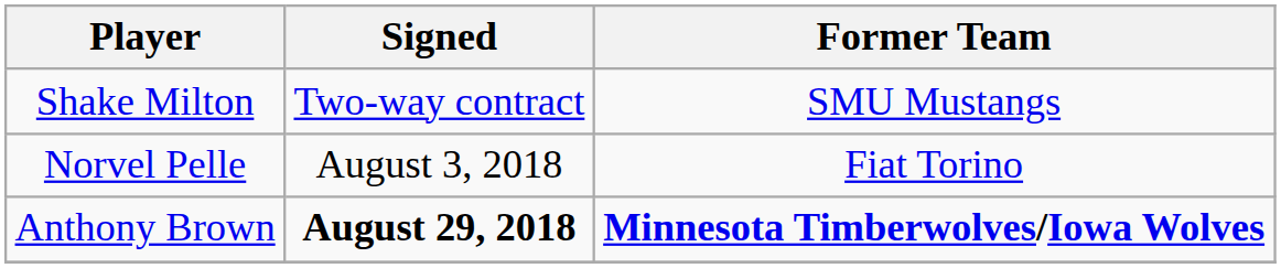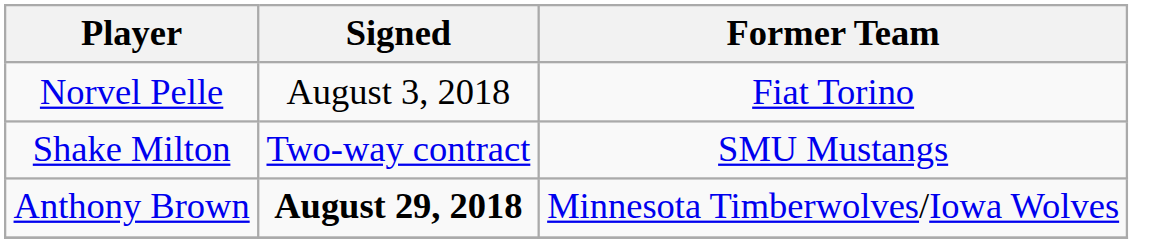rows swapped: Shake Milton <-> Norvel Pelle
Anthony Brown | Former Team: bold -> normal
